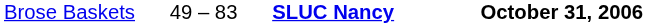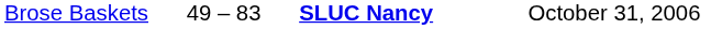Brose Baskets | column 4: bold -> normal
